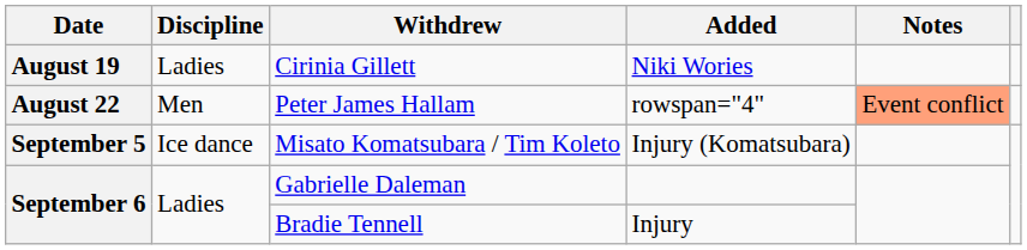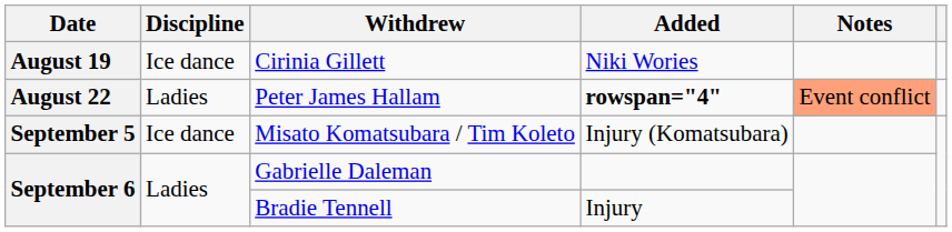Cirinia Gillett | Discipline: Ladies -> Ice dance
Peter James Hallam | Discipline: Men -> Ladies
Peter James Hallam | Added: normal -> bold
